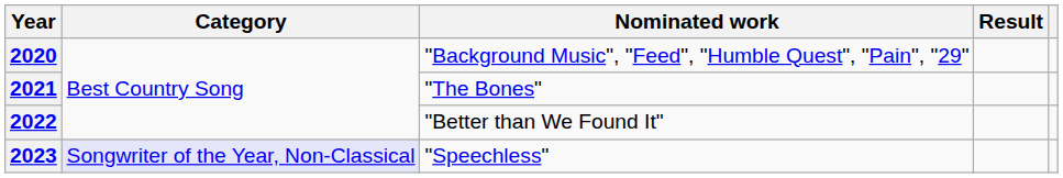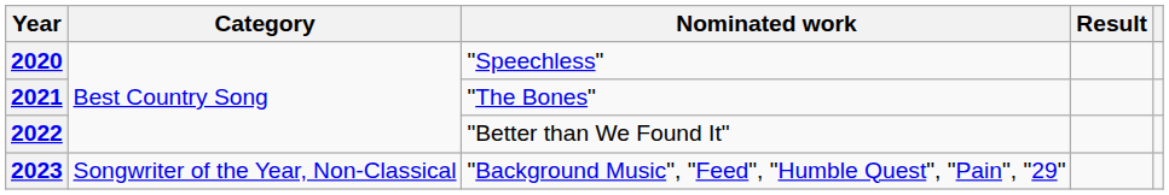2020 | Nominated work: "Background Music", "Feed", "Humble Quest", "Pain", "29" -> "Speechless"
2023 | Category: lavender background -> no background
2023 | Nominated work: "Speechless" -> "Background Music", "Feed", "Humble Quest", "Pain", "29"
